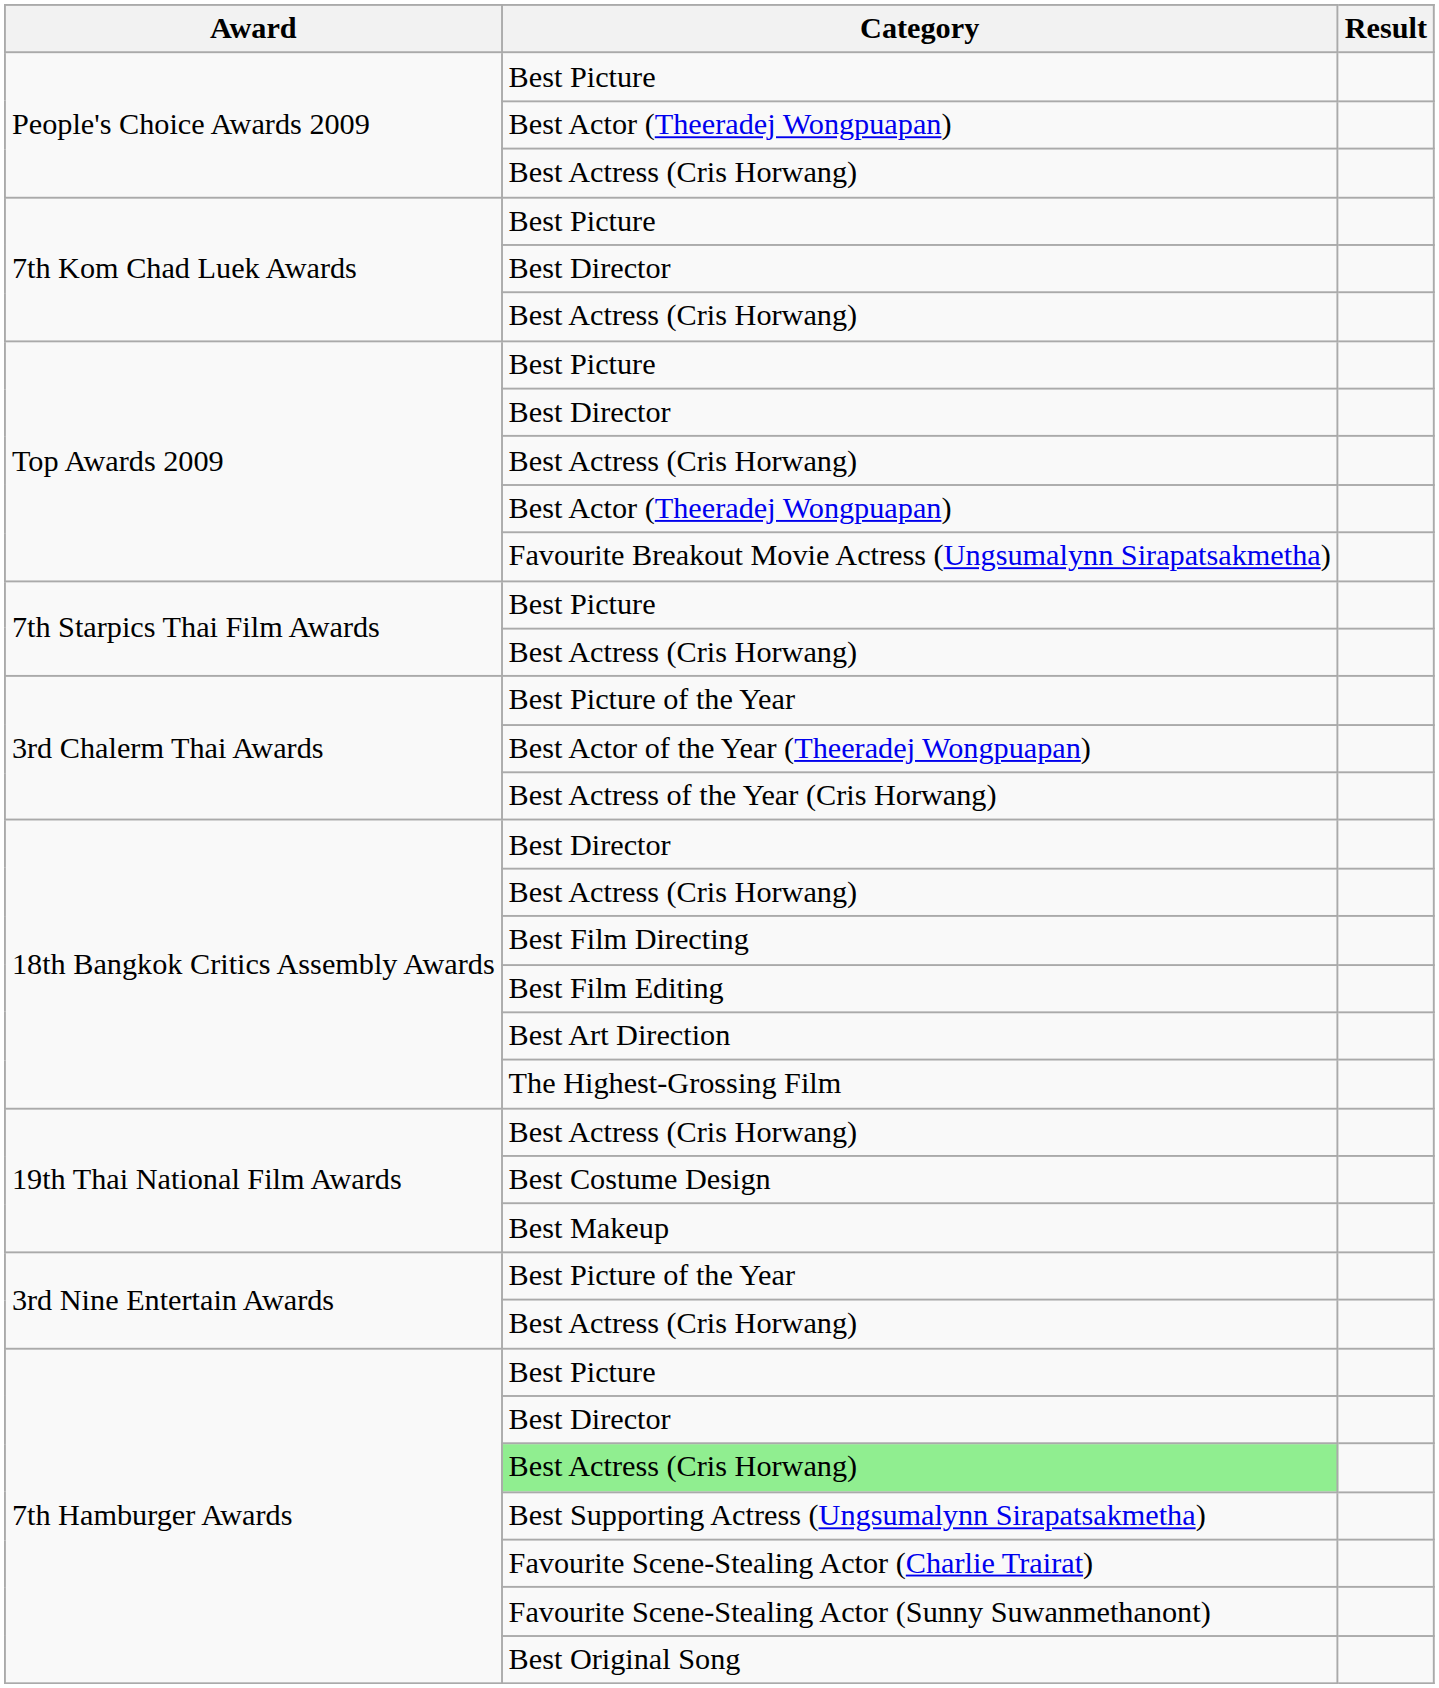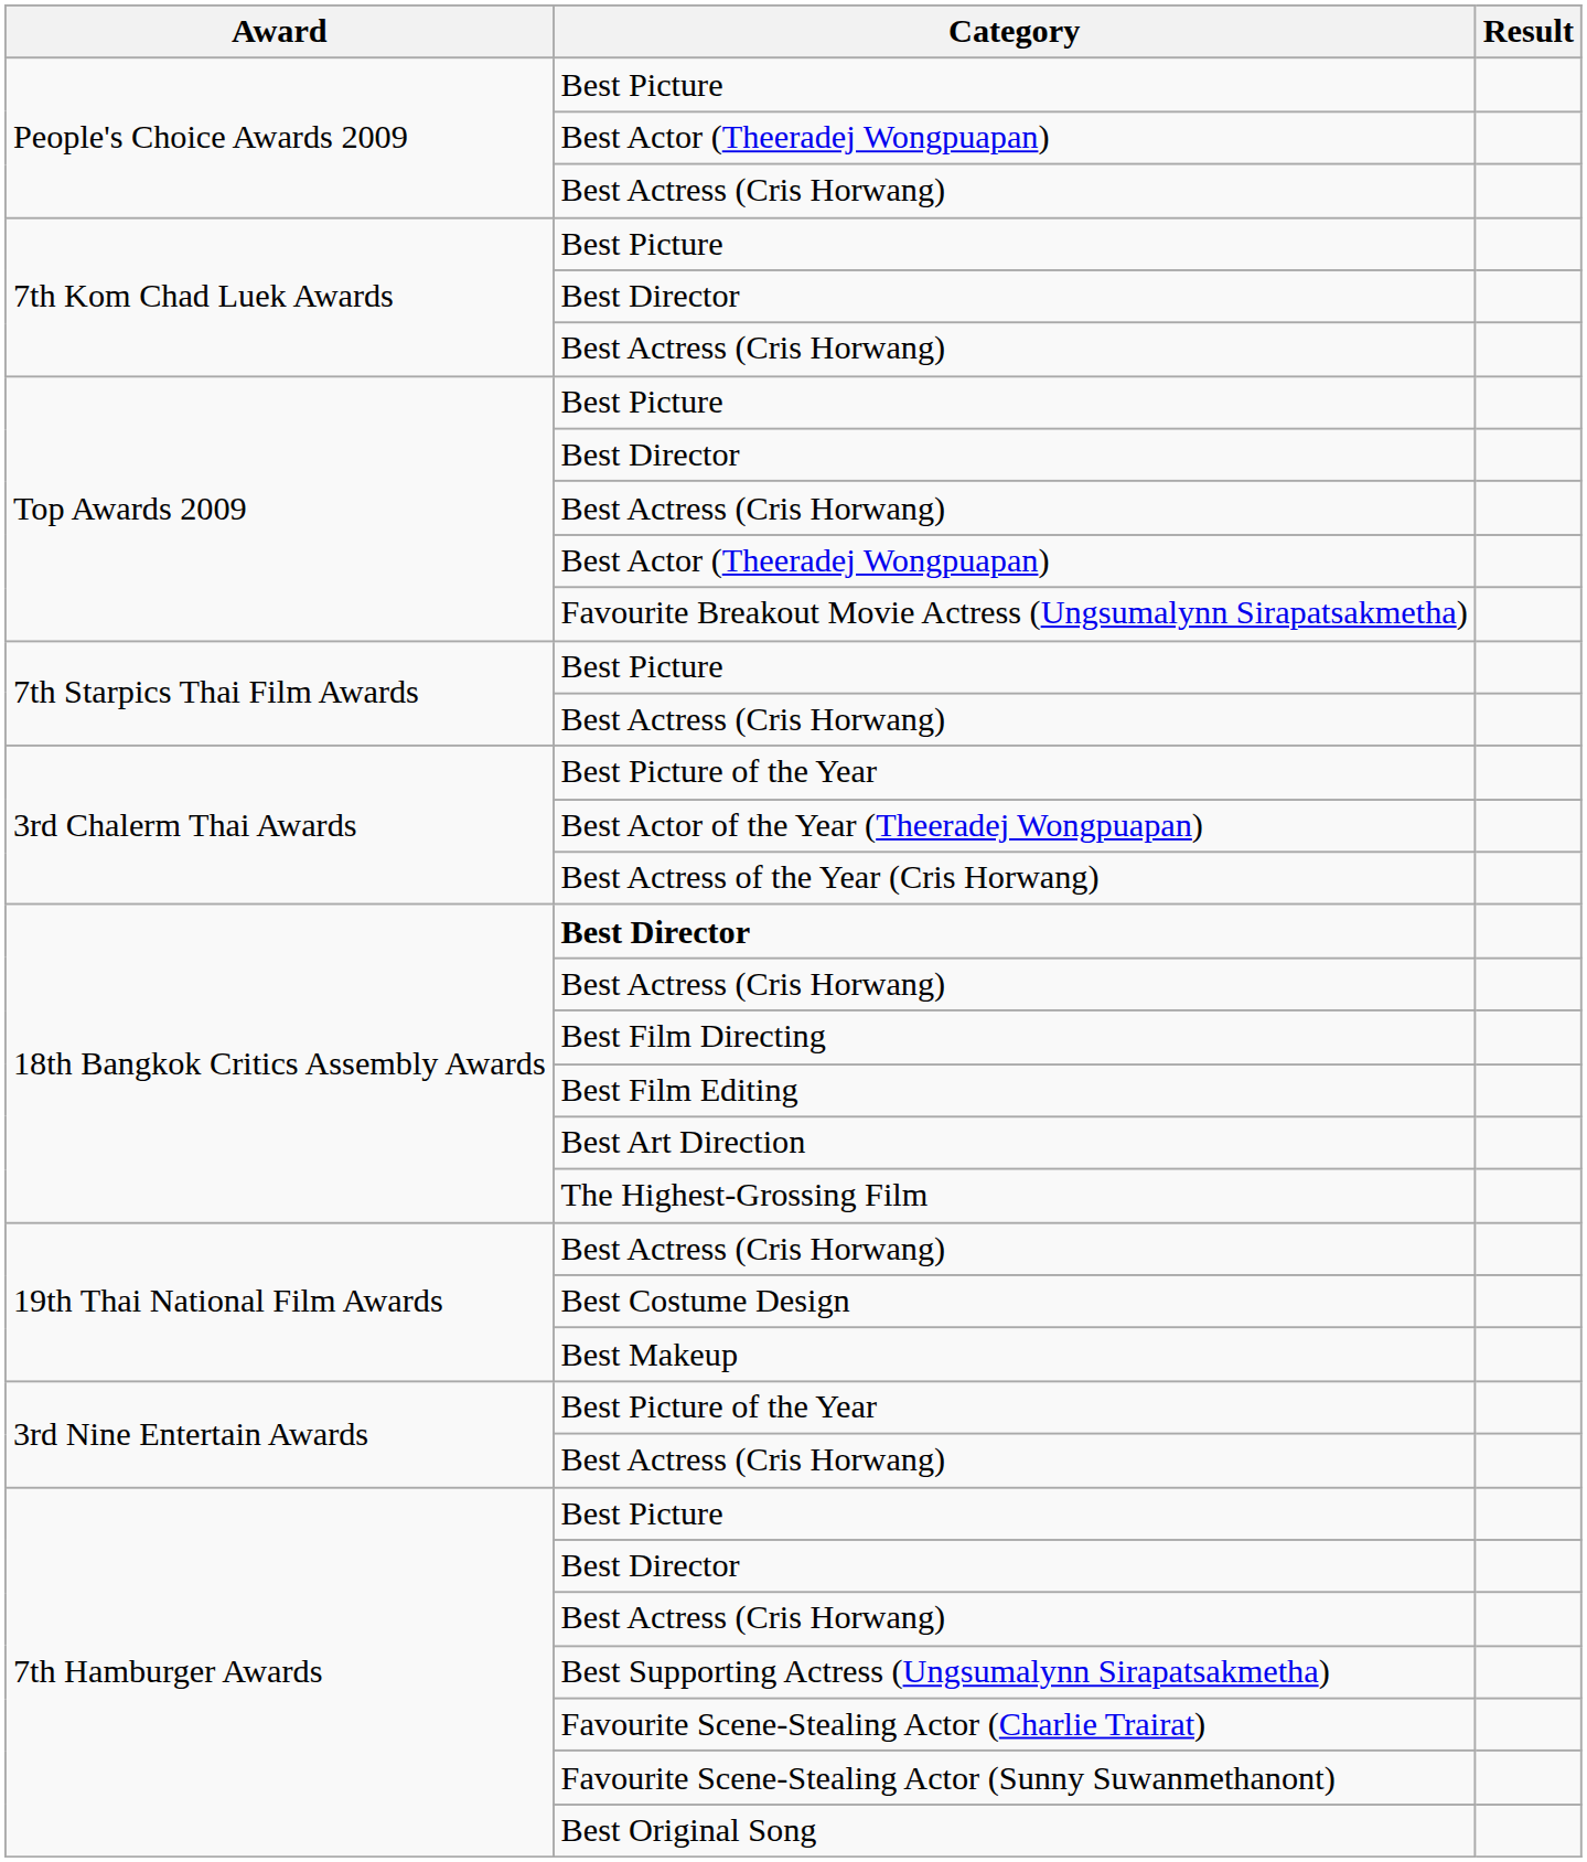18th Bangkok Critics Assembly Awards / Best Director | Category: normal -> bold
7th Hamburger Awards / Best Actress (Cris Horwang) | Category: lightgreen background -> no background
